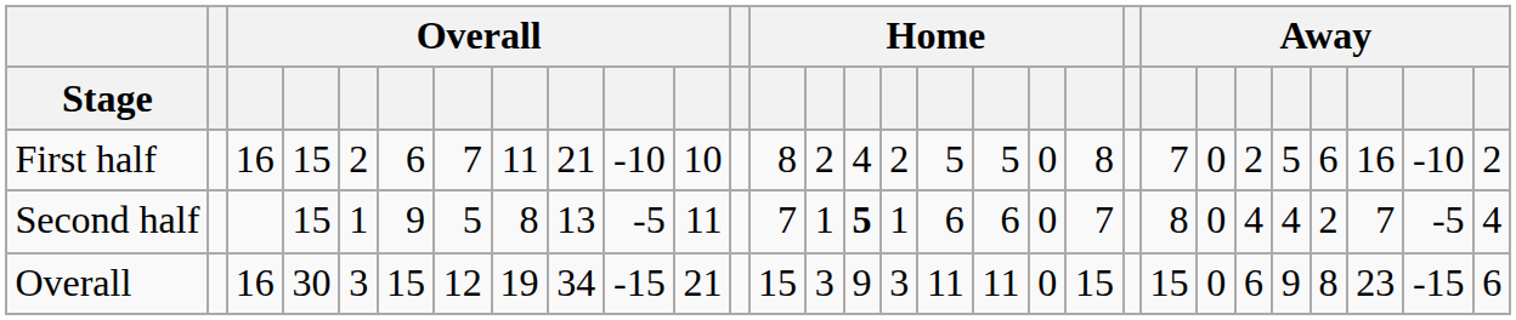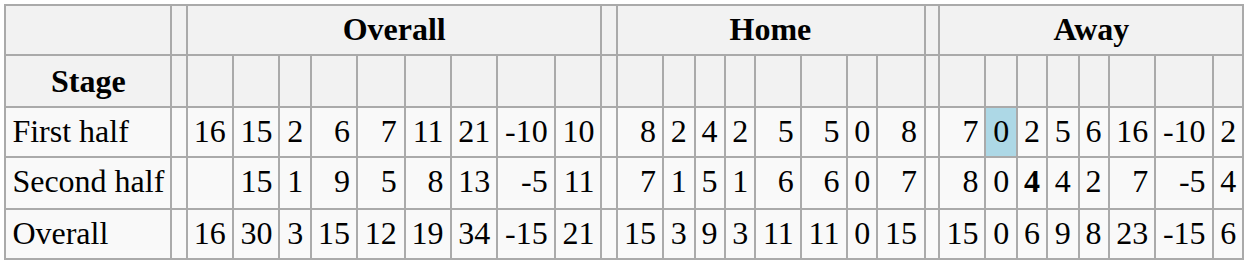First half | column 23: no background -> lightblue background
Second half | column 15: bold -> normal
Second half | column 24: normal -> bold
